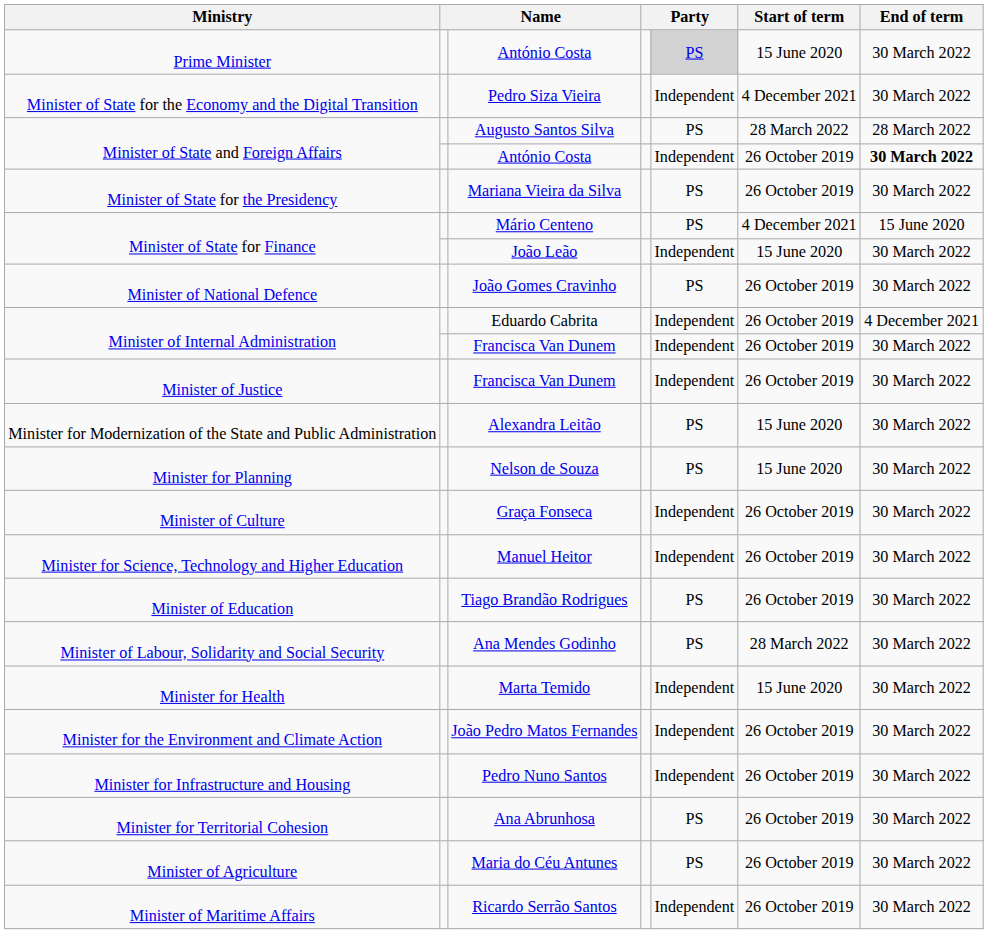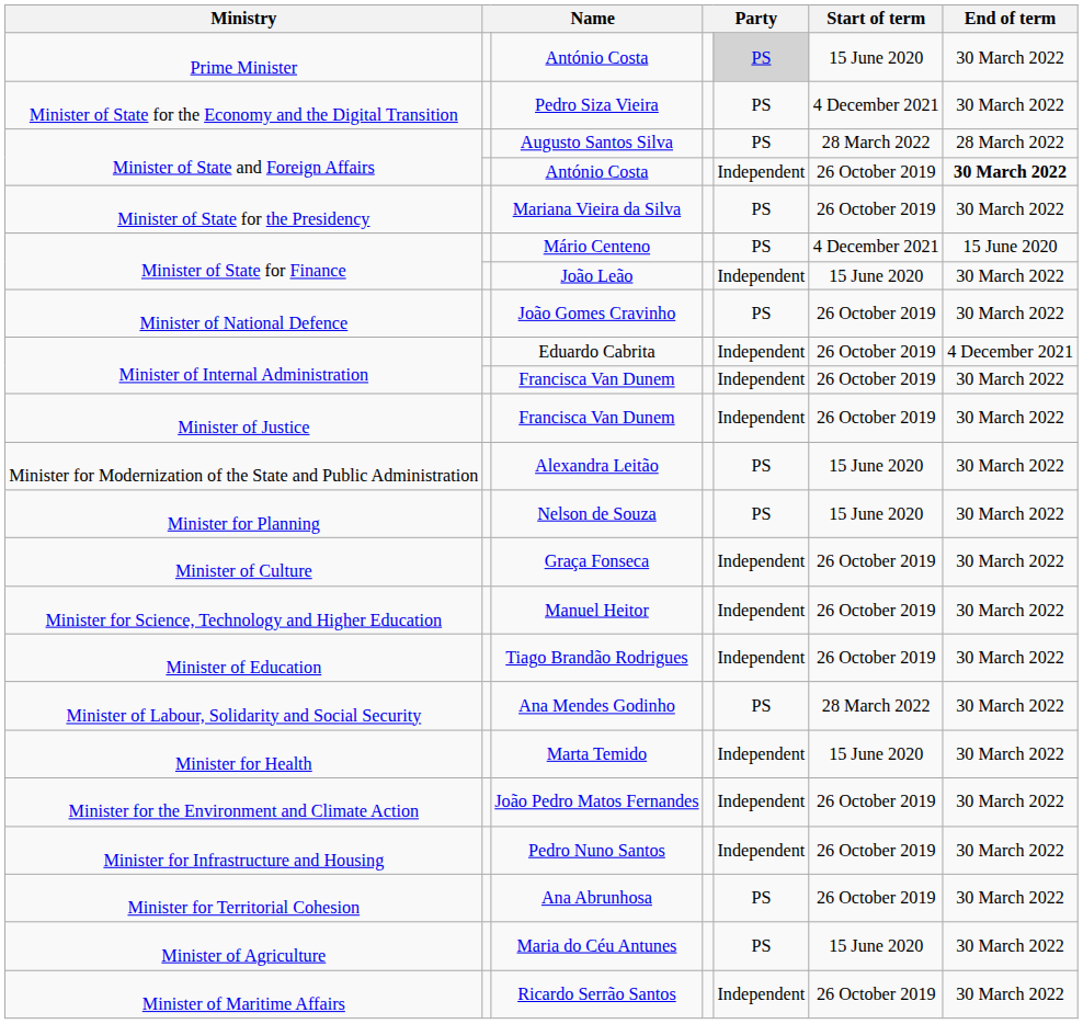Pedro Siza Vieira | column 5: Independent -> PS
Tiago Brandão Rodrigues | column 5: PS -> Independent
Maria do Céu Antunes | Start of term: 26 October 2019 -> 15 June 2020
